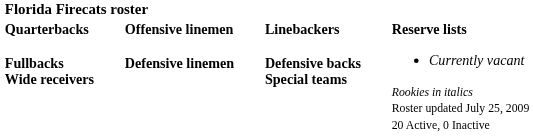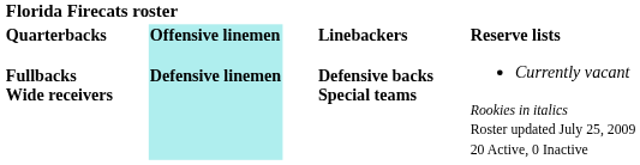Quarterbacks Fullbacks Wide receivers | column 2: no background -> paleturquoise background
